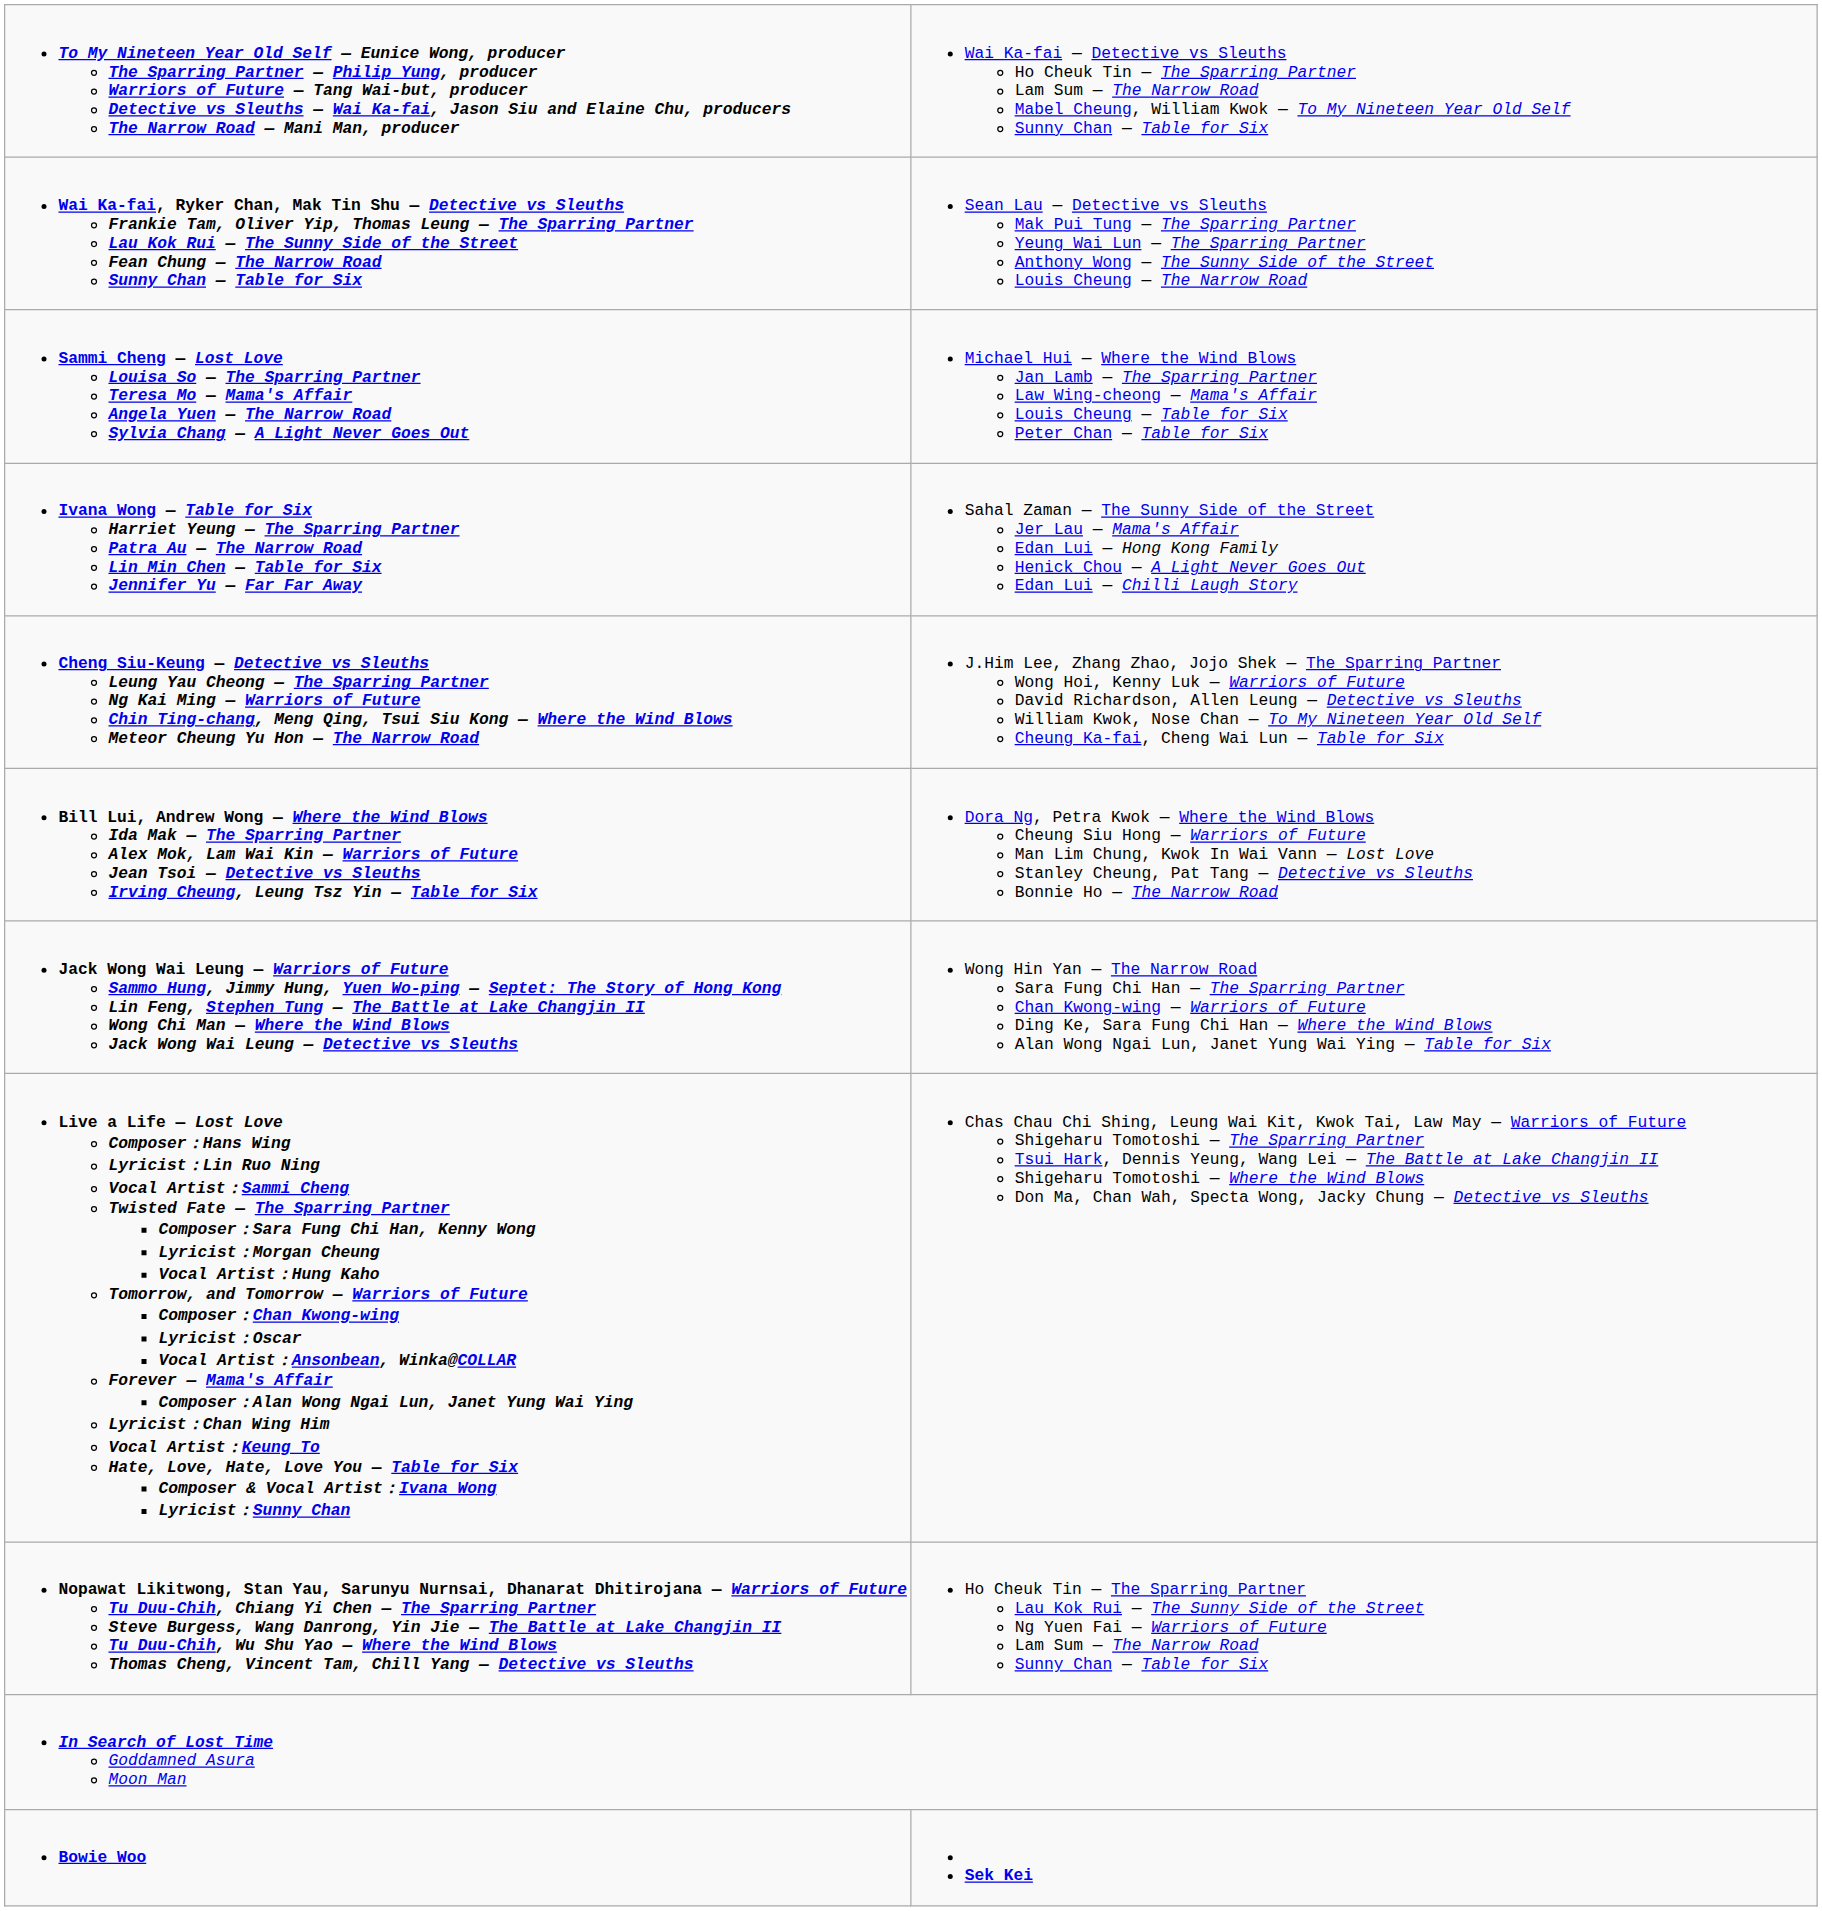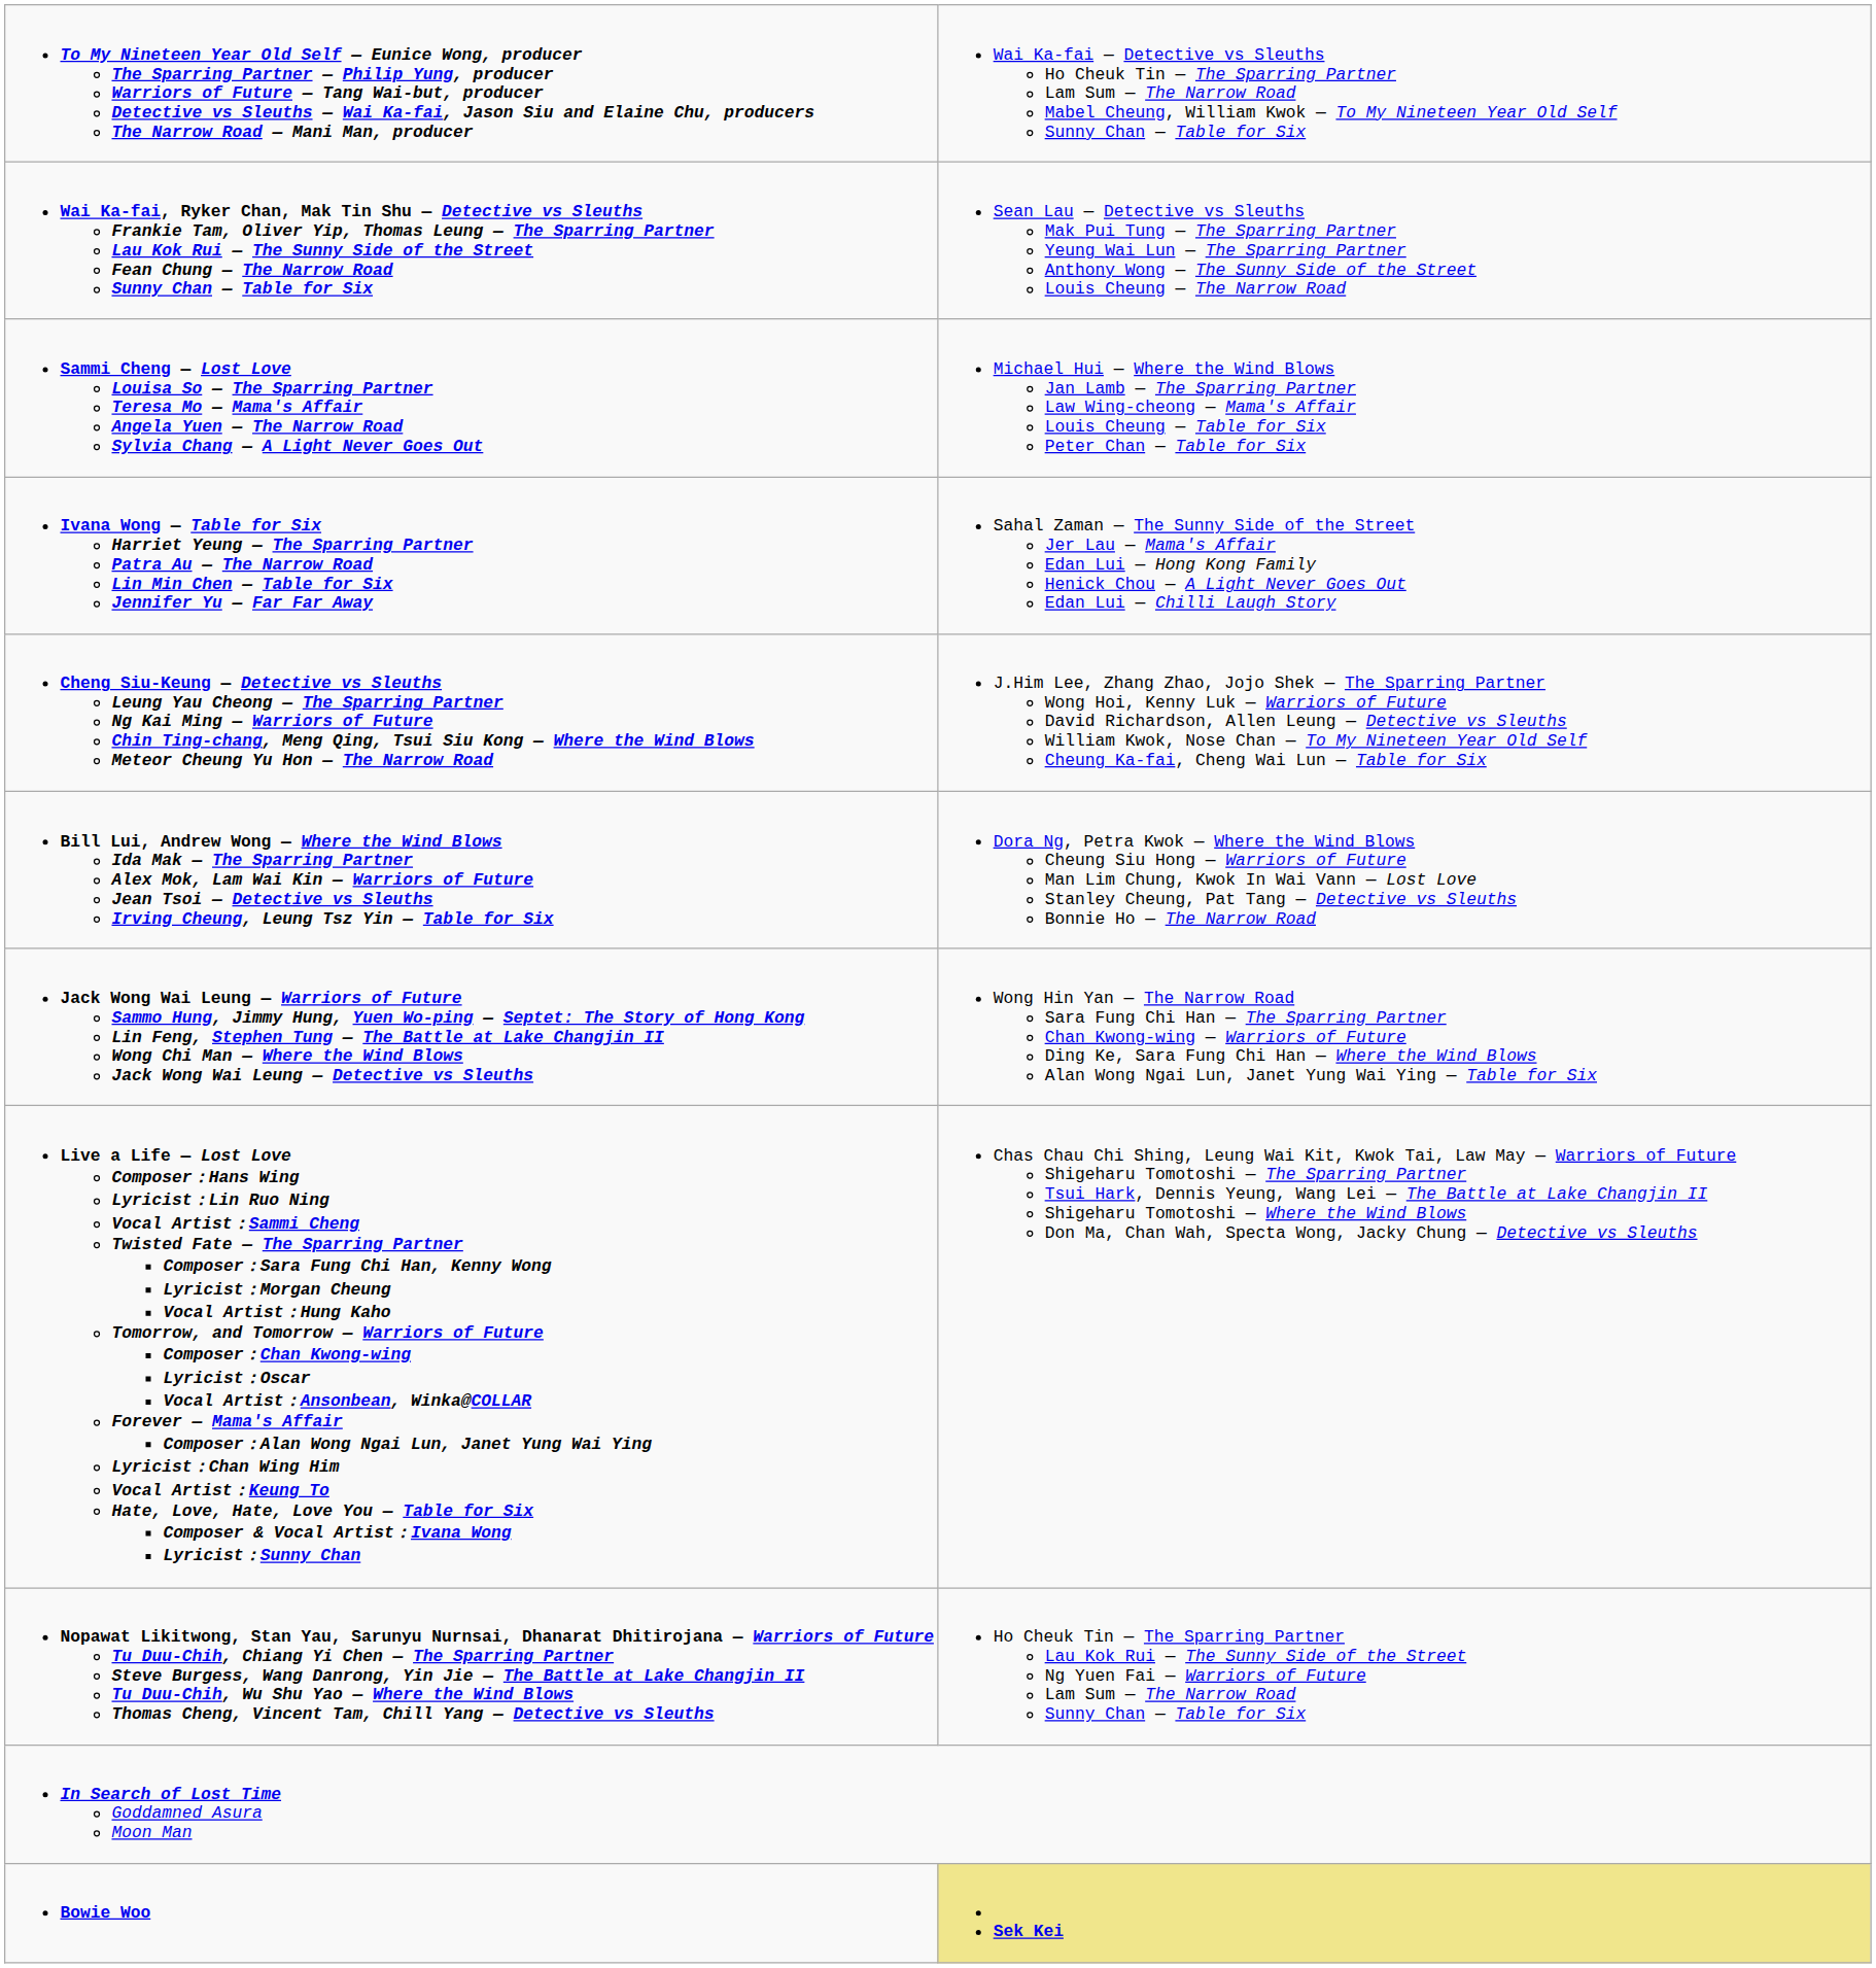Bowie Woo | column 2: no background -> khaki background
